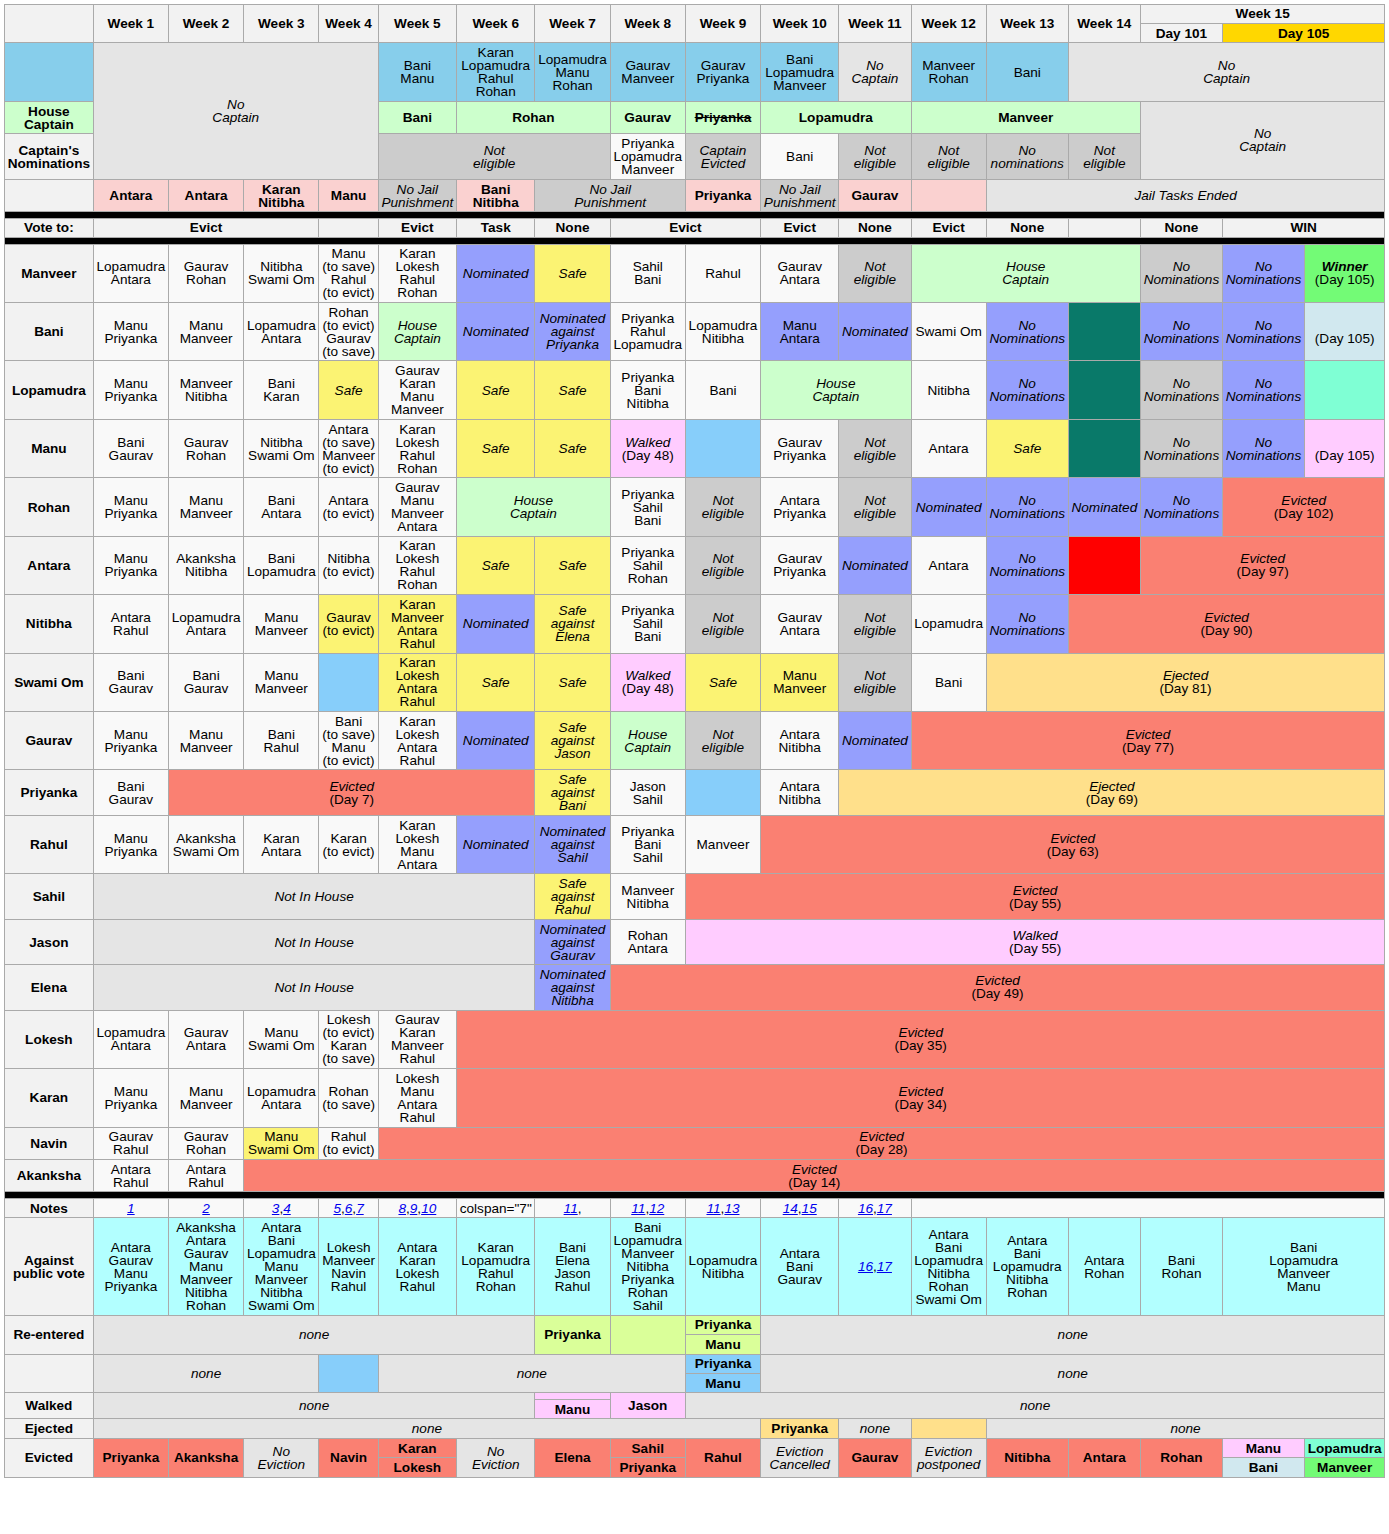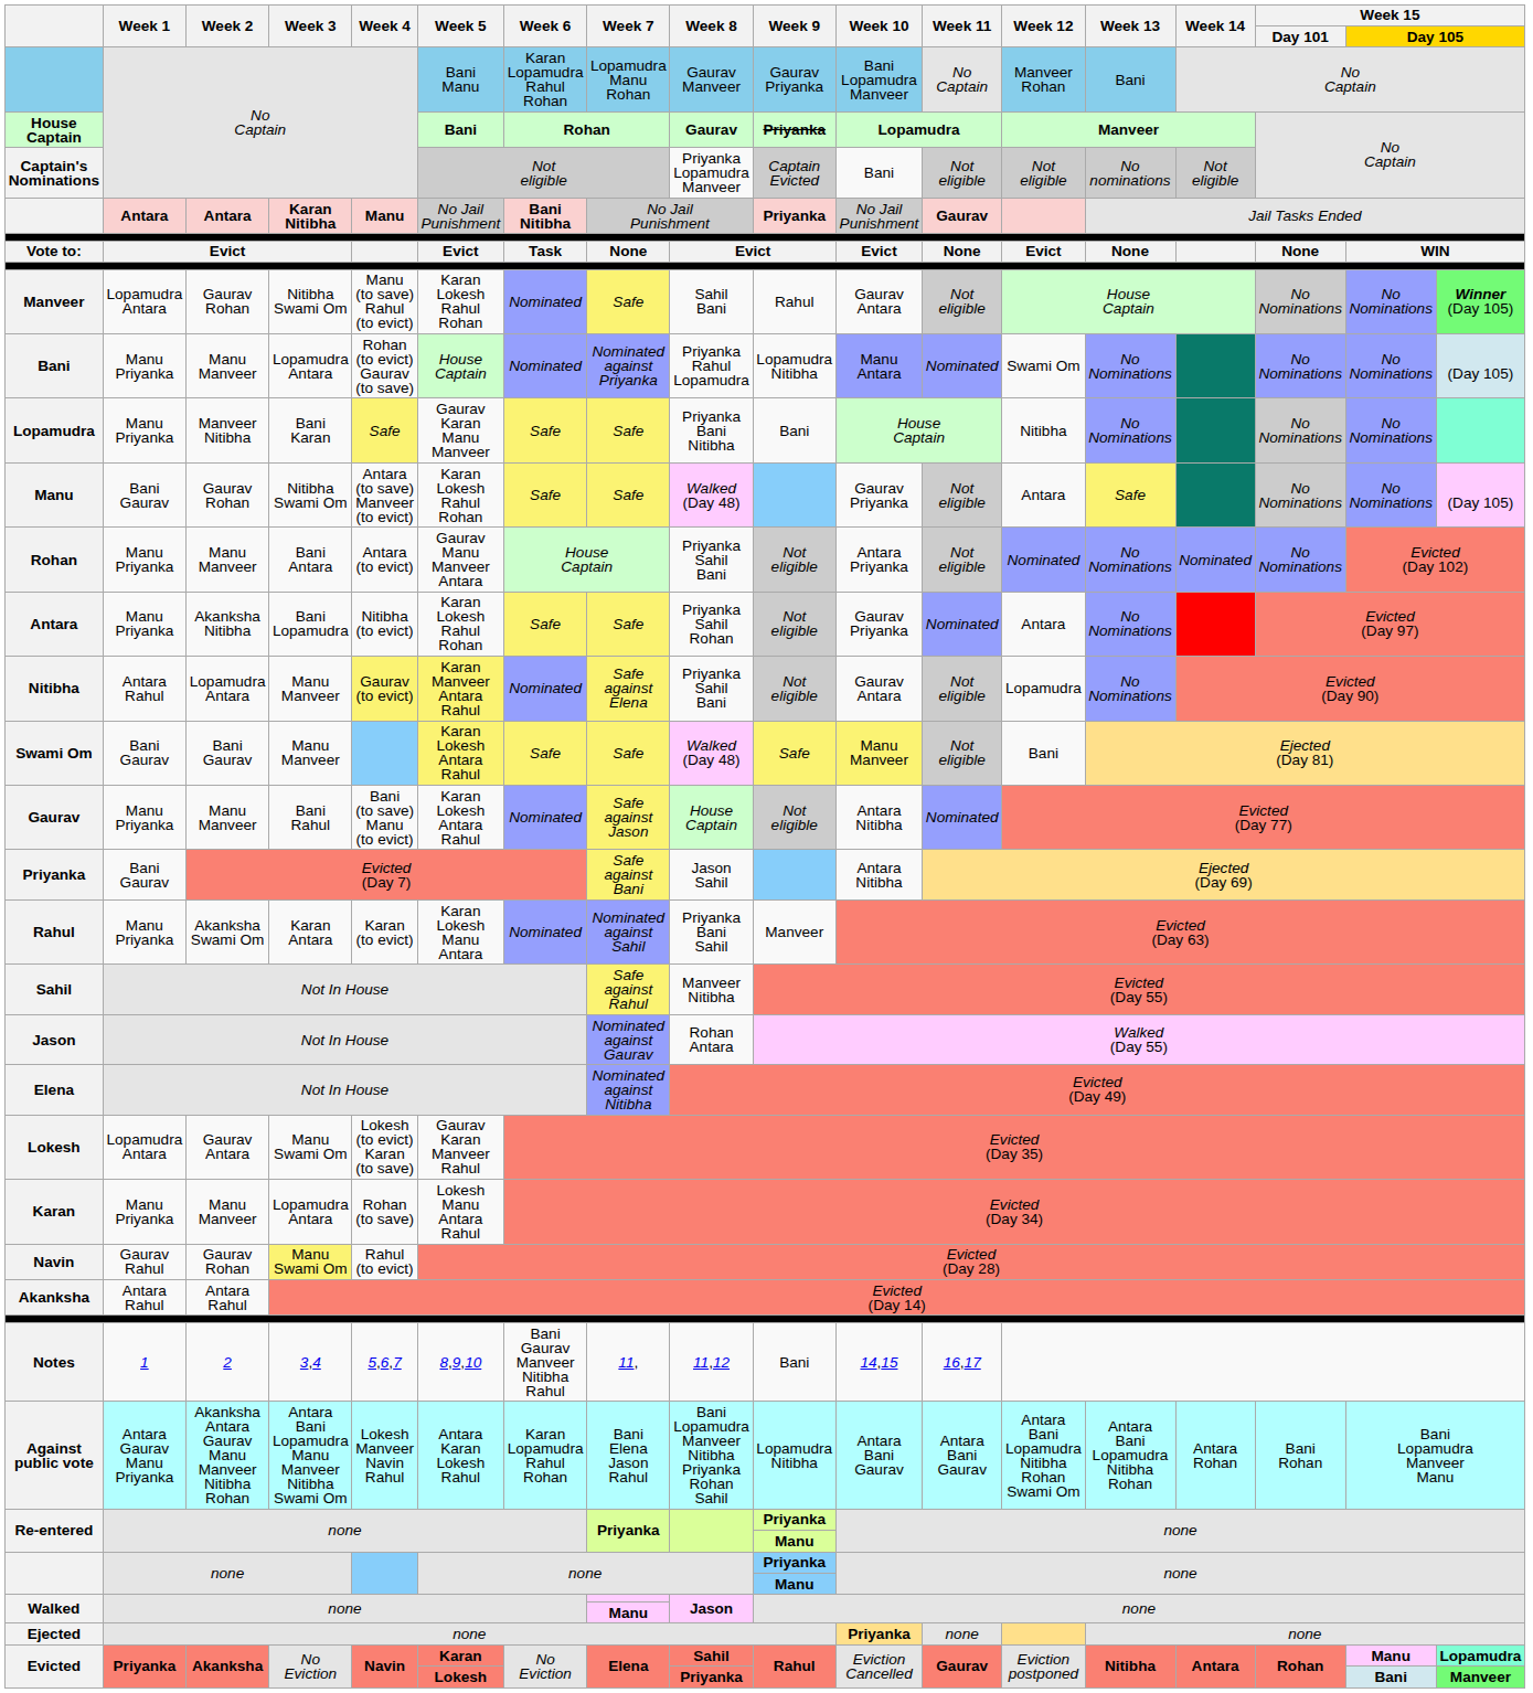Notes | Week 6: colspan="7" -> Bani Gaurav Manveer Nitibha Rahul
Notes | Week 9: 11,13 -> Bani
Against public vote | Week 11: 16,17 -> Antara Bani Gaurav
